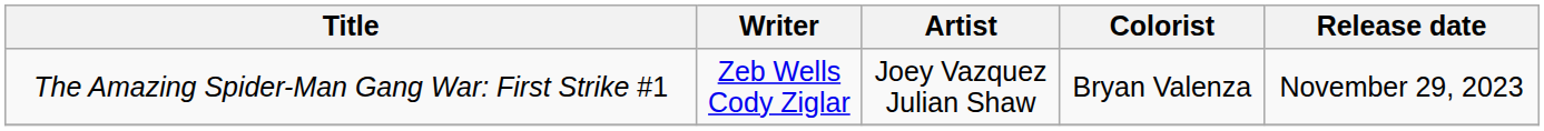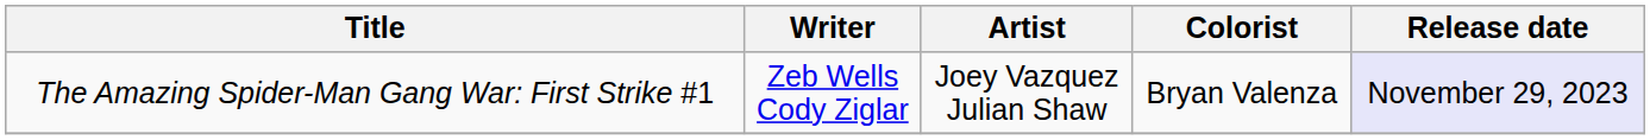The Amazing Spider-Man Gang War: First Strike #1 | Release date: no background -> lavender background
